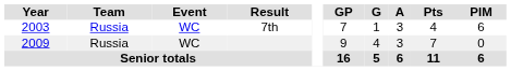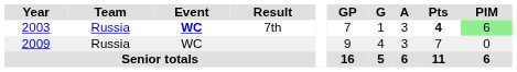7th | Event: normal -> bold
7th | Pts: normal -> bold
7th | PIM: no background -> lightgreen background
